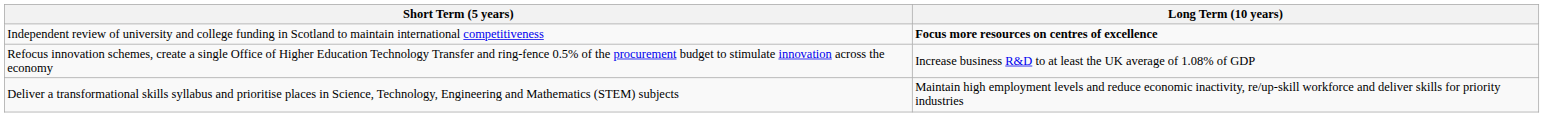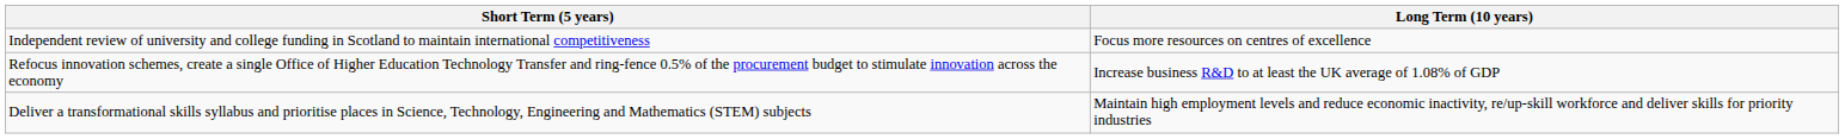row 2 | Long Term (10 years): bold -> normal
